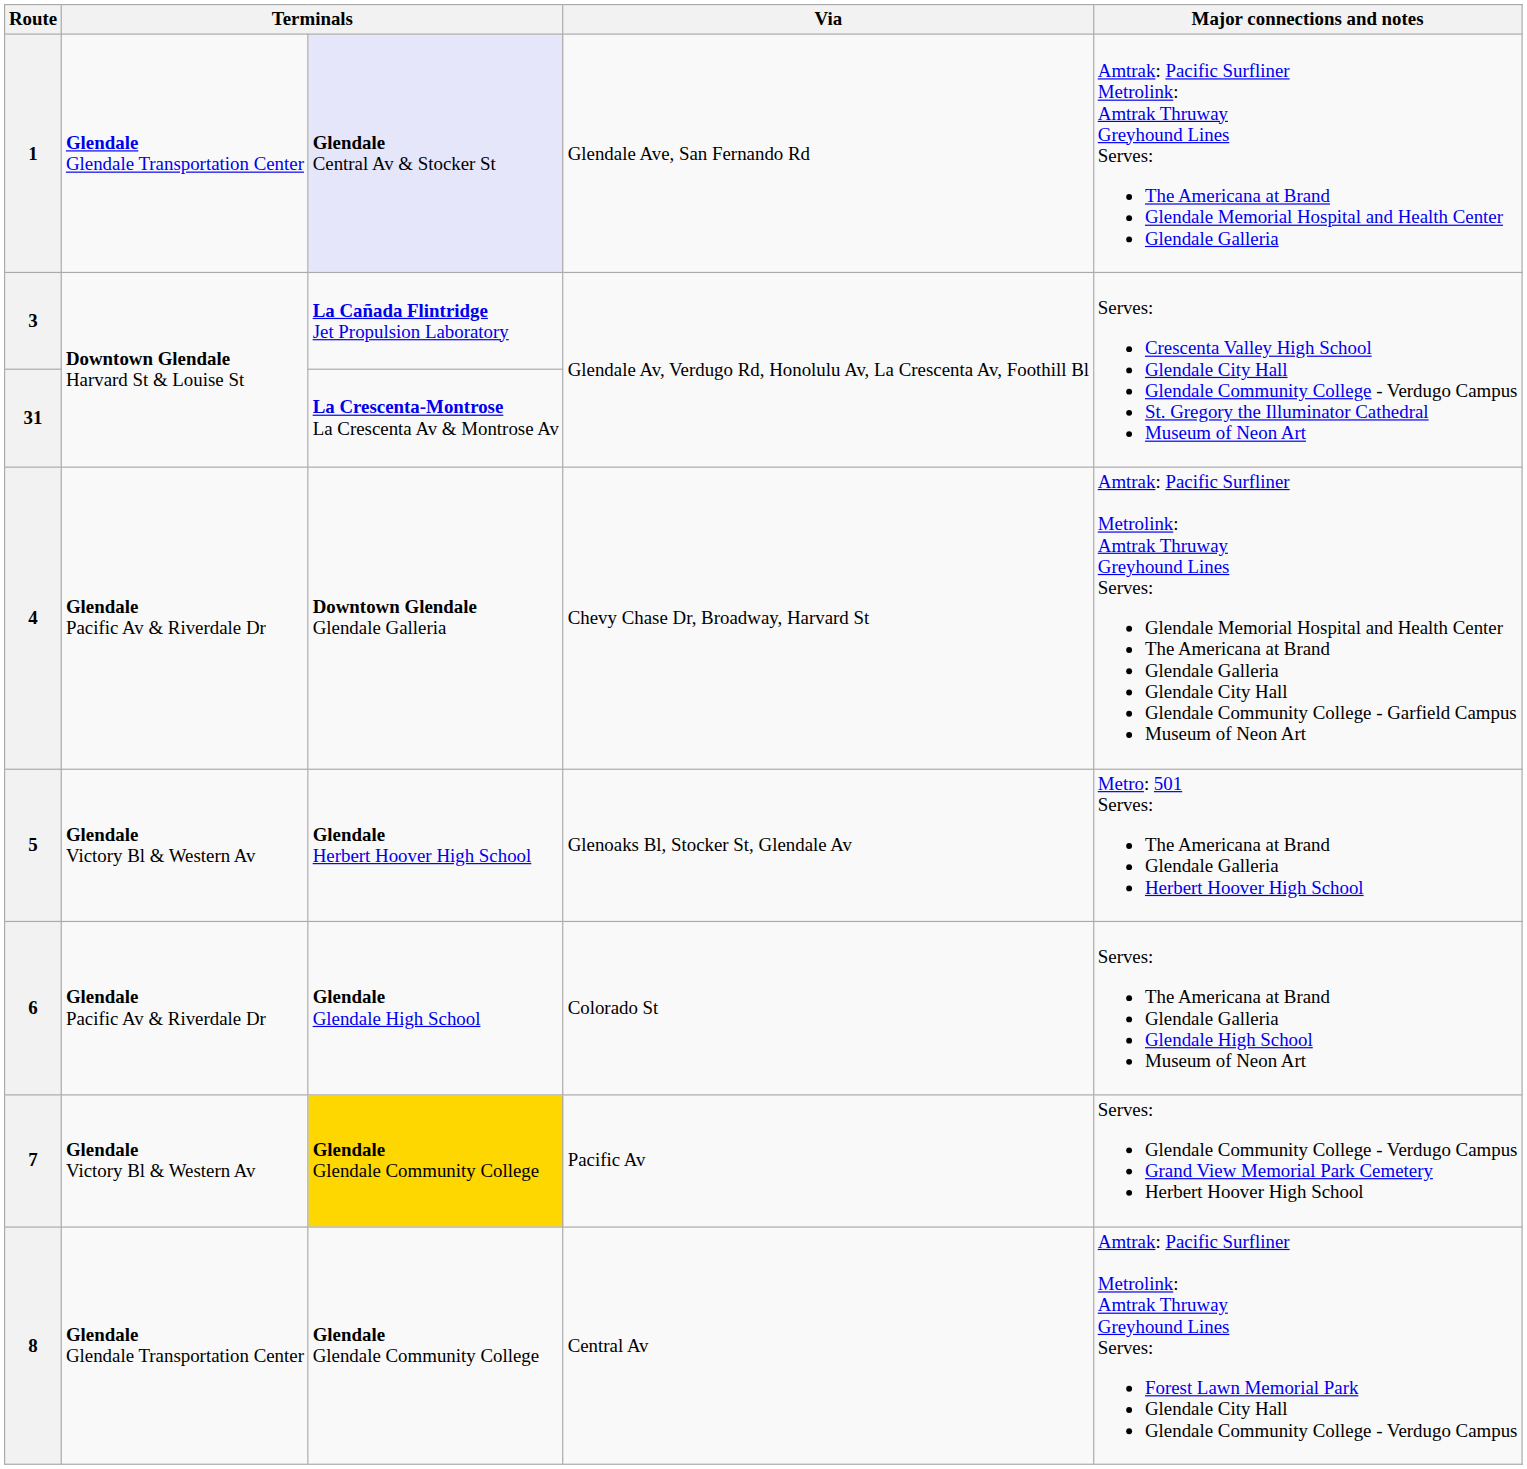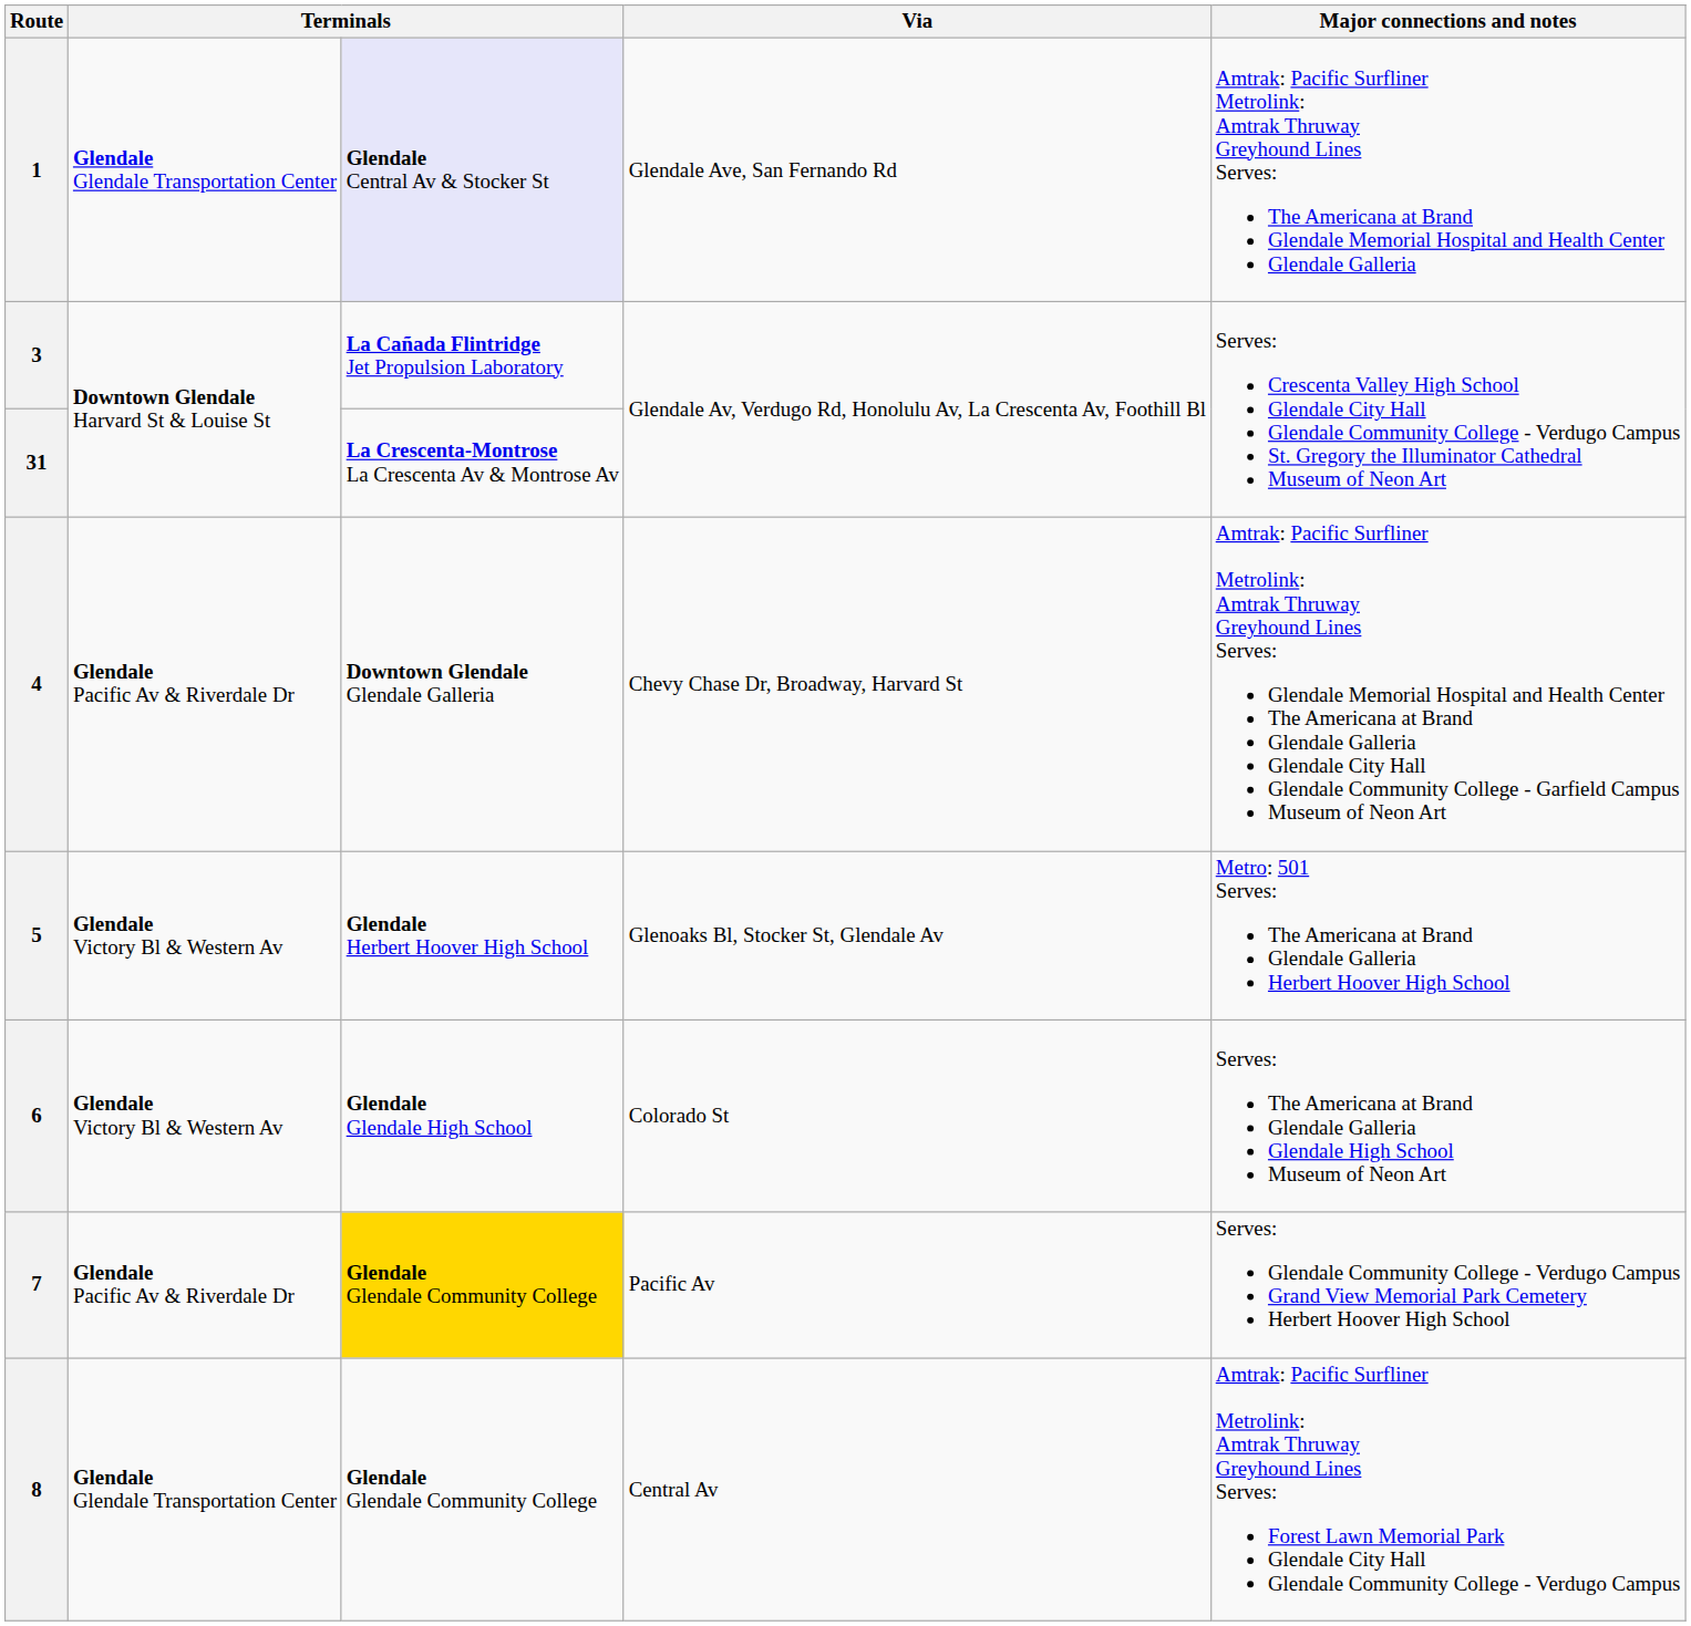6 | column 2: Glendale Pacific Av & Riverdale Dr -> Glendale Victory Bl & Western Av
7 | column 2: Glendale Victory Bl & Western Av -> Glendale Pacific Av & Riverdale Dr
